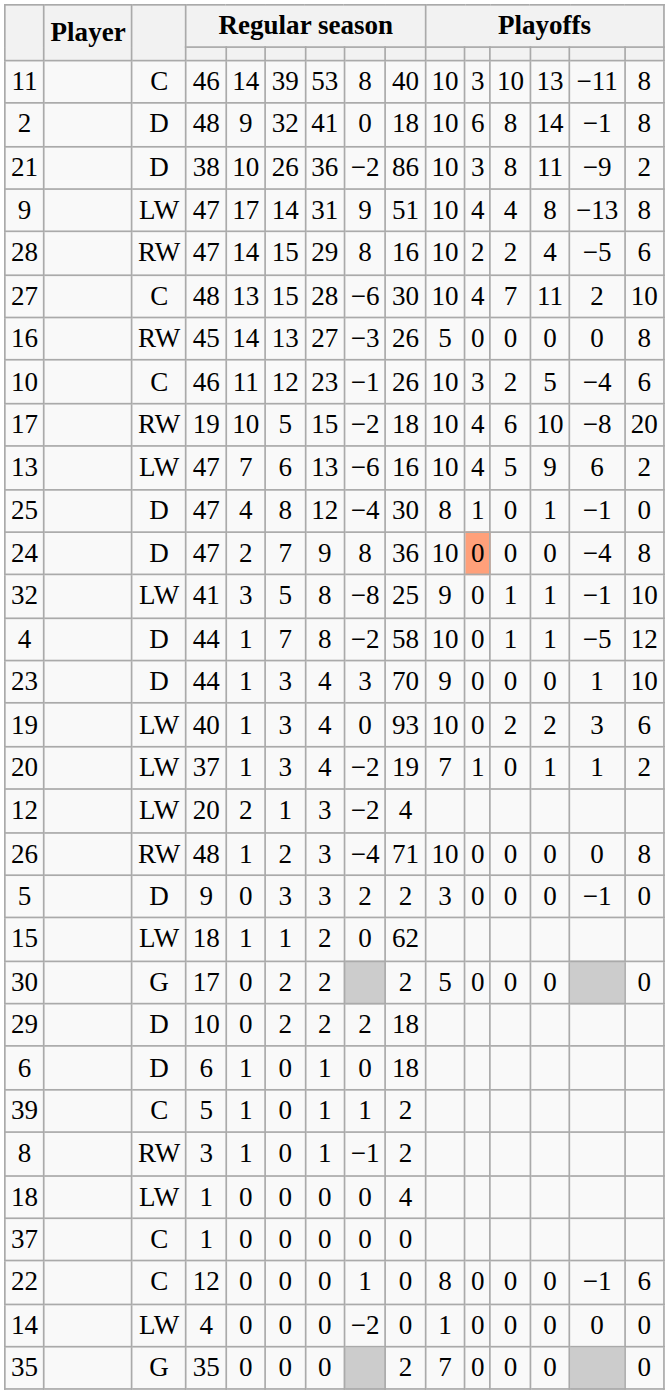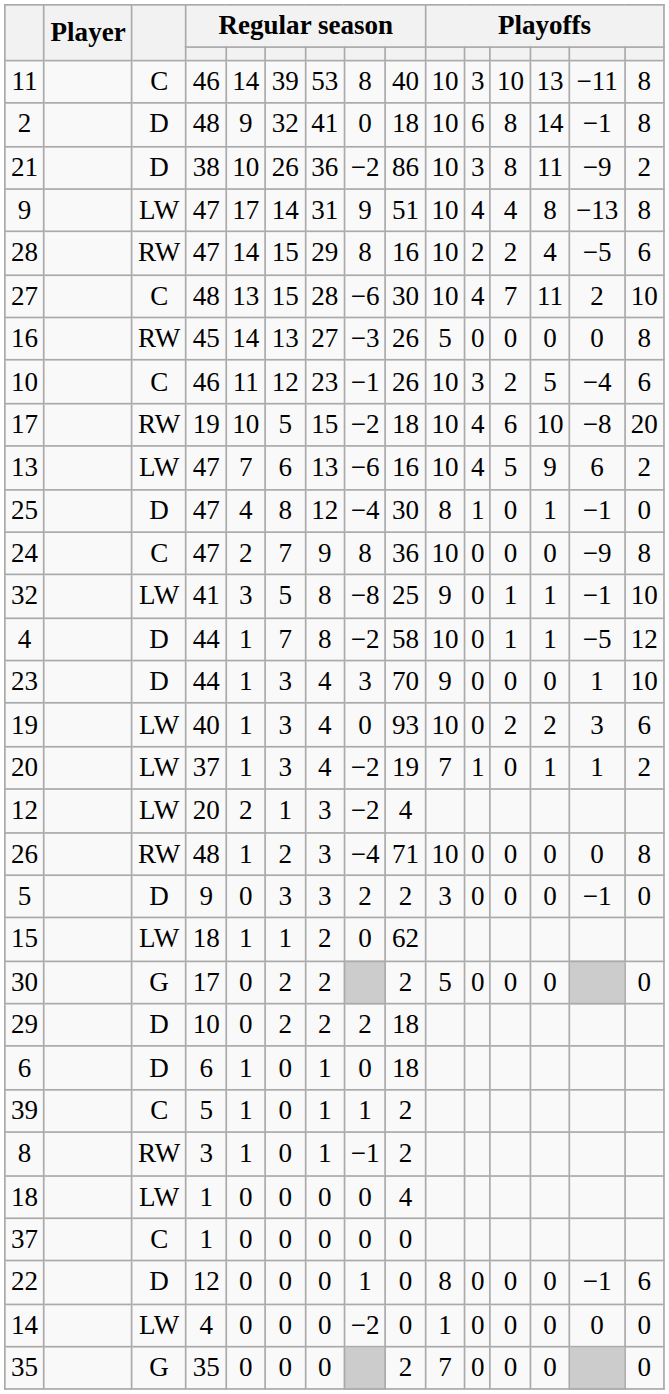24 | column 3: D -> C
24 | column 11: lightsalmon background -> no background
24 | column 14: −4 -> −9
22 | column 3: C -> D
